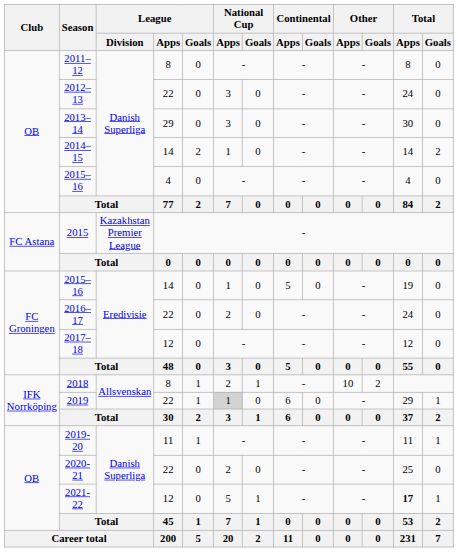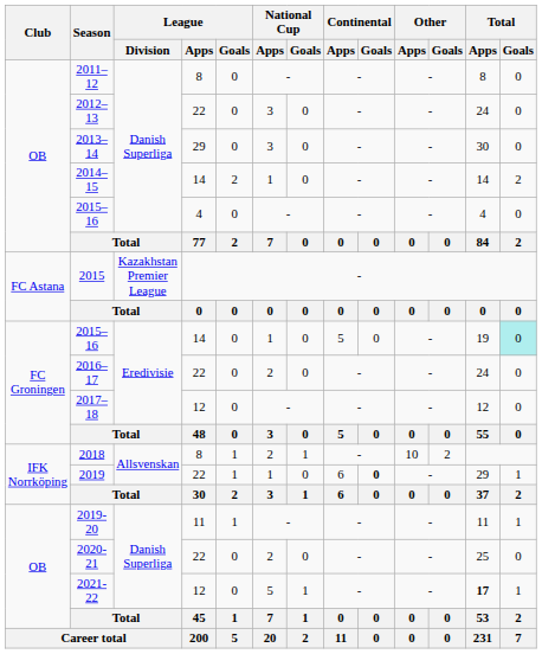2015–16 / 14 | Total / Goals: no background -> paleturquoise background
2019 | National Cup / Apps: lightgrey background -> no background
2019 | Continental / Goals: normal -> bold
